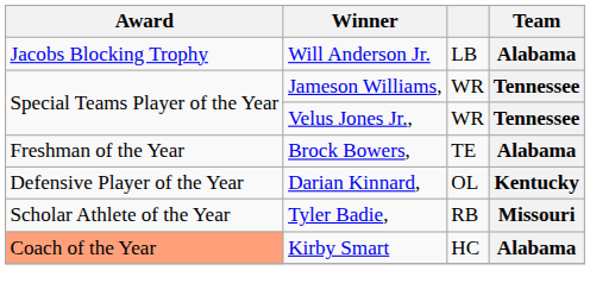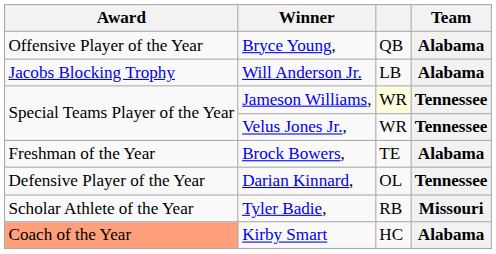+ row: Offensive Player of the Year | Bryce Young, | QB | Alabama
Jameson Williams, | column 3: no background -> lightyellow background
Darian Kinnard, | Team: Kentucky -> Tennessee
